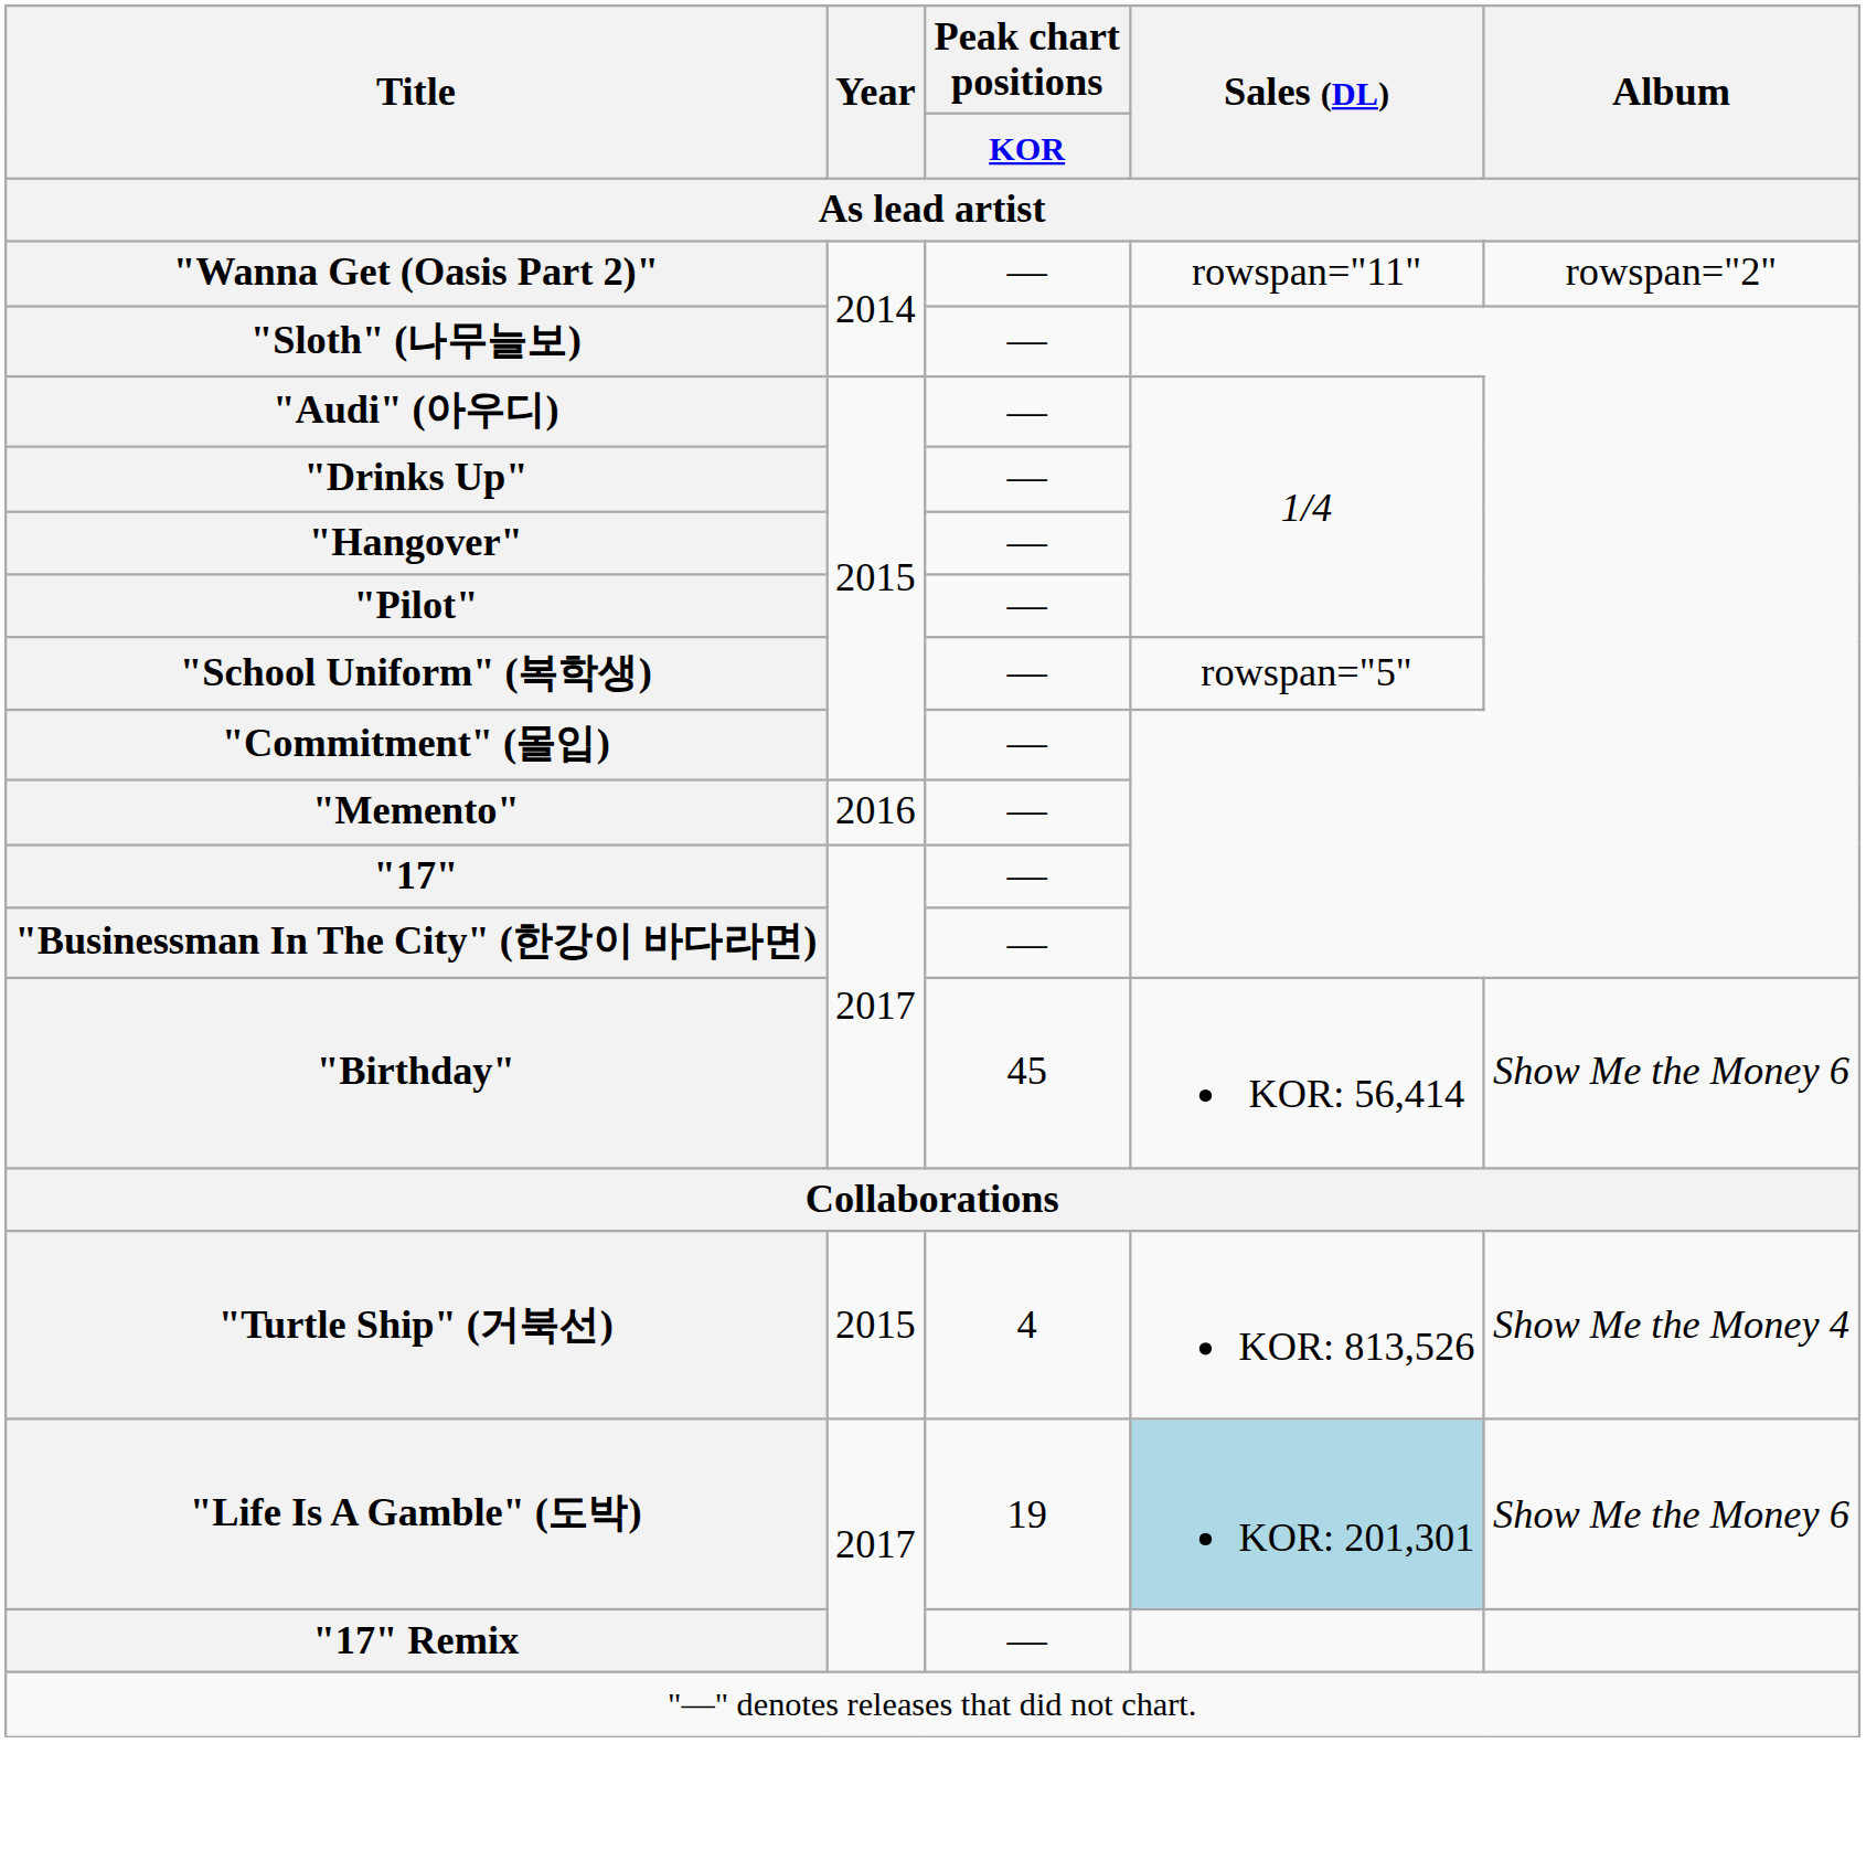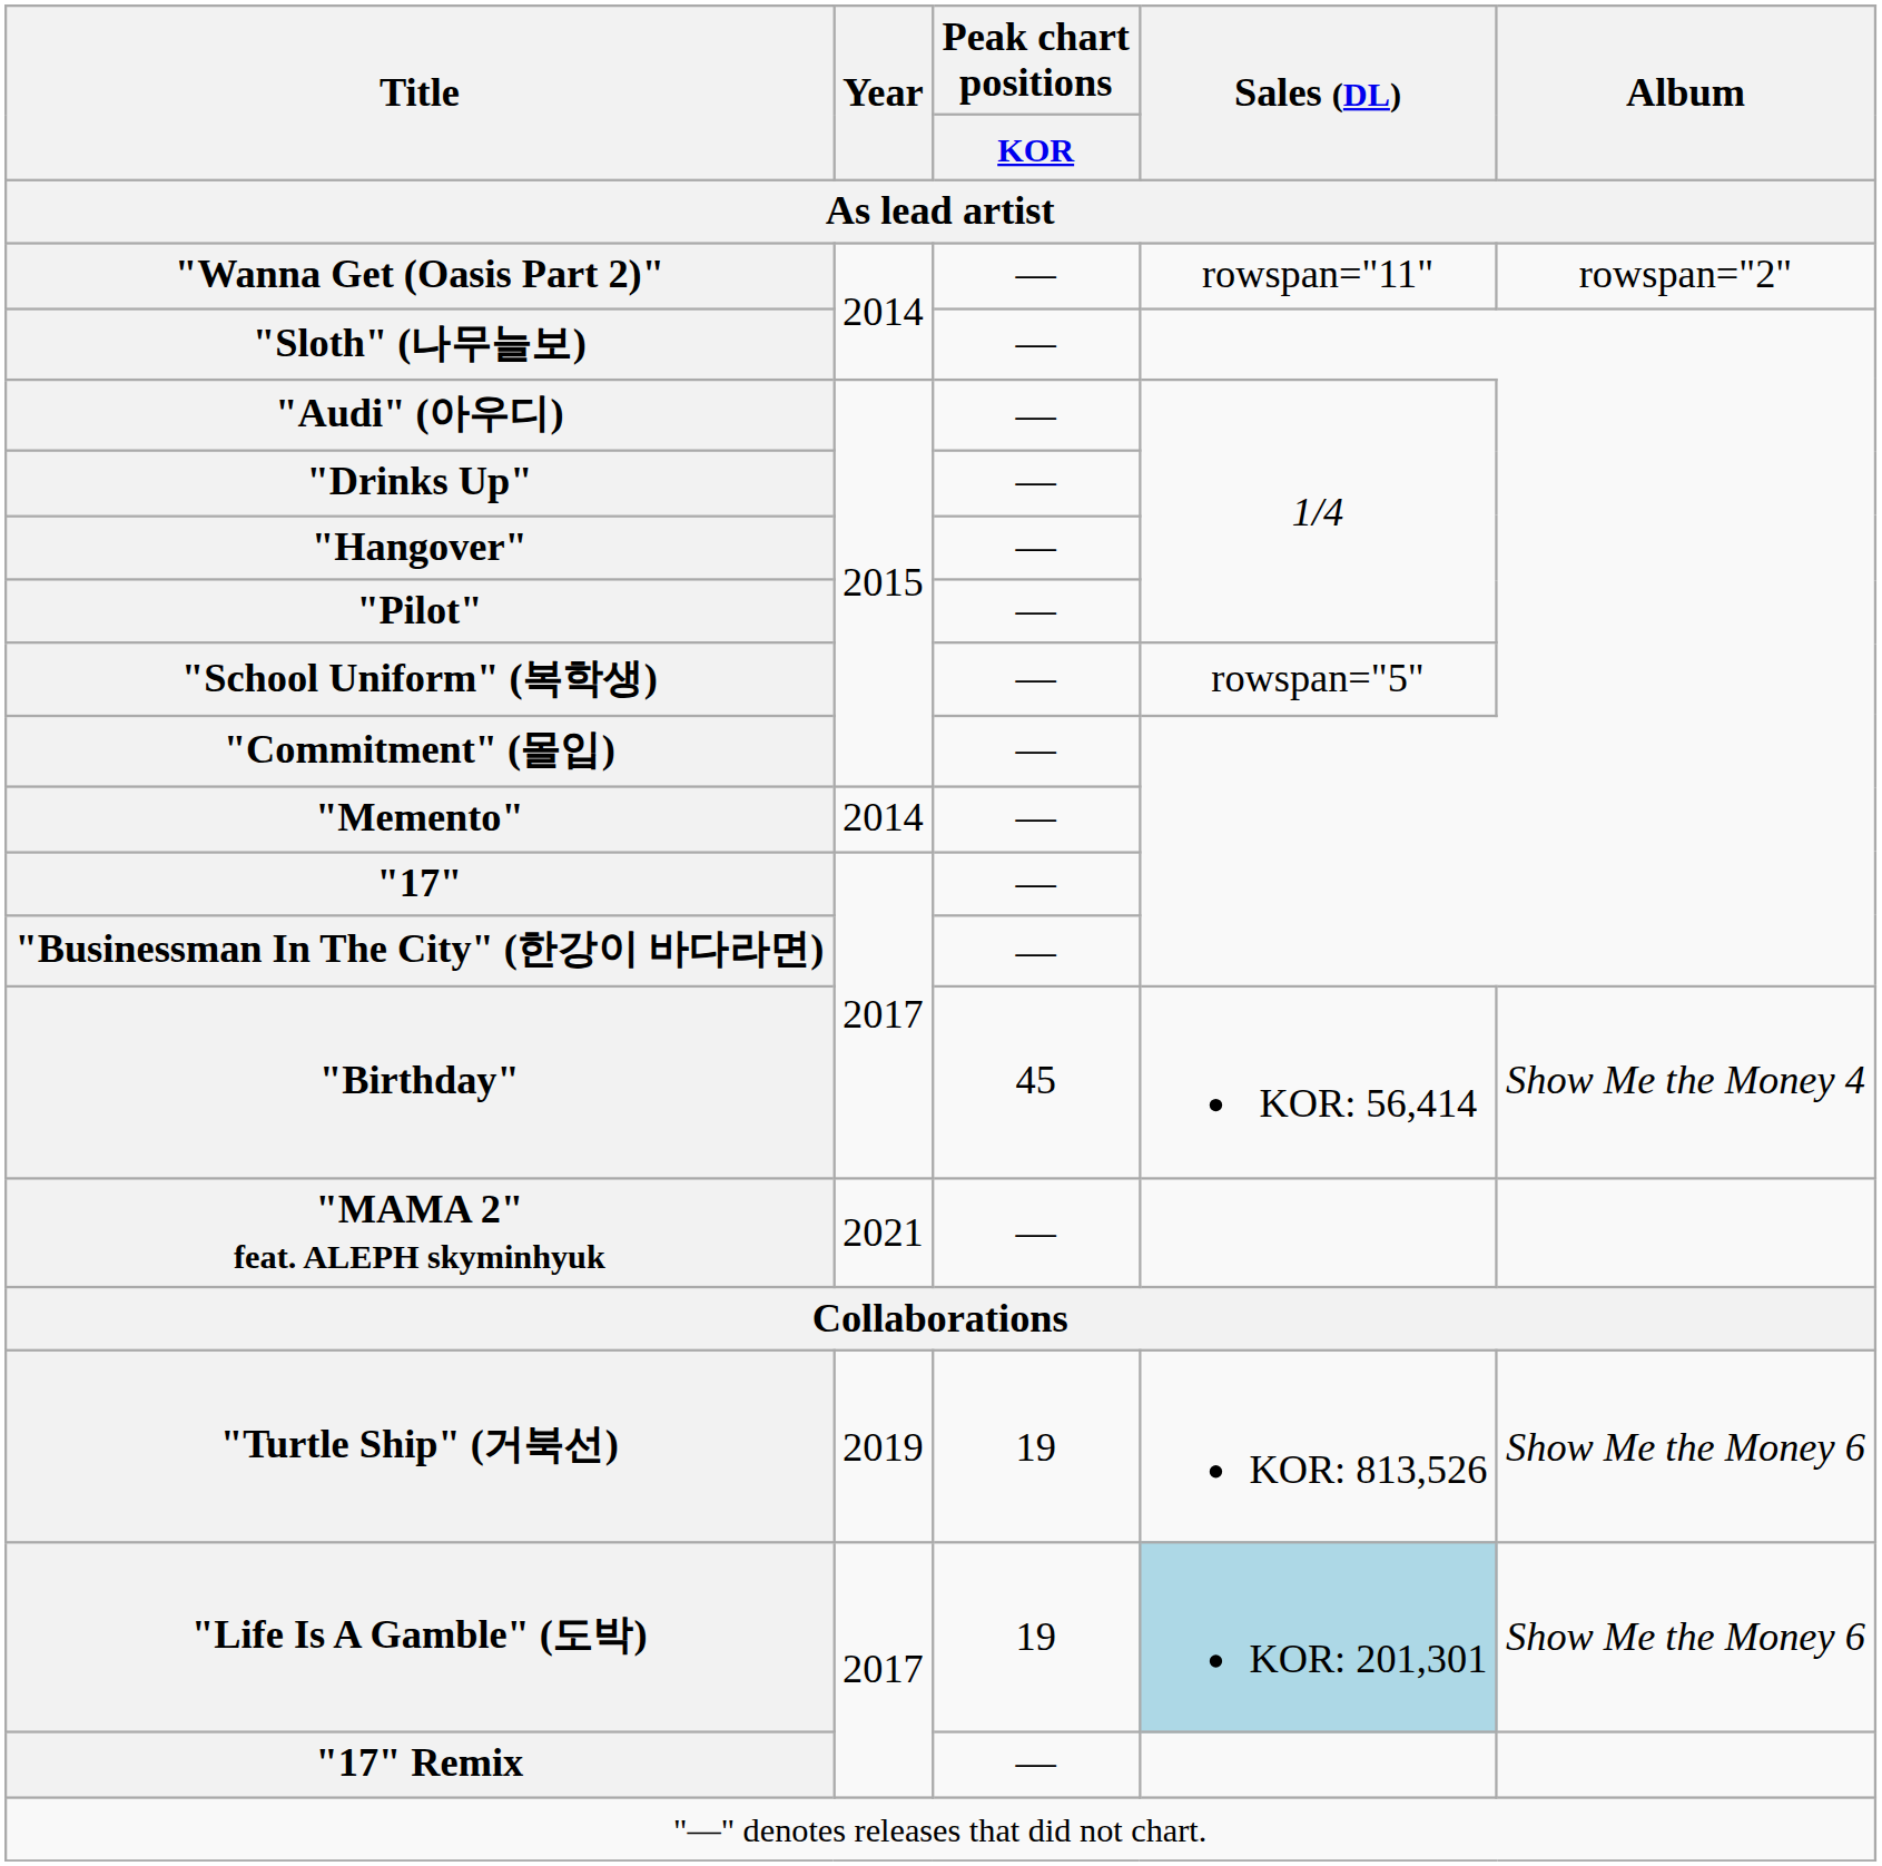"Memento" | Year: 2016 -> 2014
"Birthday" | Album: Show Me the Money 6 -> Show Me the Money 4
+ row: "MAMA 2" feat. ALEPH skyminhyuk | 2021 | —
"Turtle Ship" (거북선) | Year: 2015 -> 2019
"Turtle Ship" (거북선) | Peak chart positions / KOR: 4 -> 19
"Turtle Ship" (거북선) | Album: Show Me the Money 4 -> Show Me the Money 6
